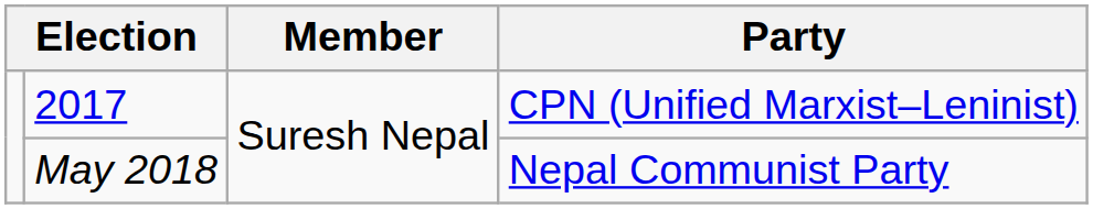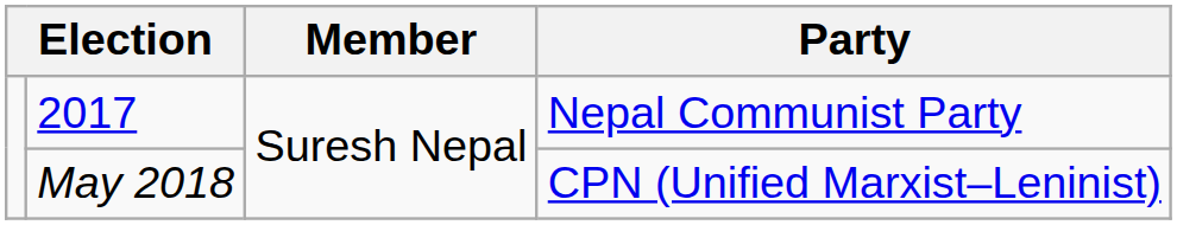2017 | Party: CPN (Unified Marxist–Leninist) -> Nepal Communist Party
May 2018 | Party: Nepal Communist Party -> CPN (Unified Marxist–Leninist)
